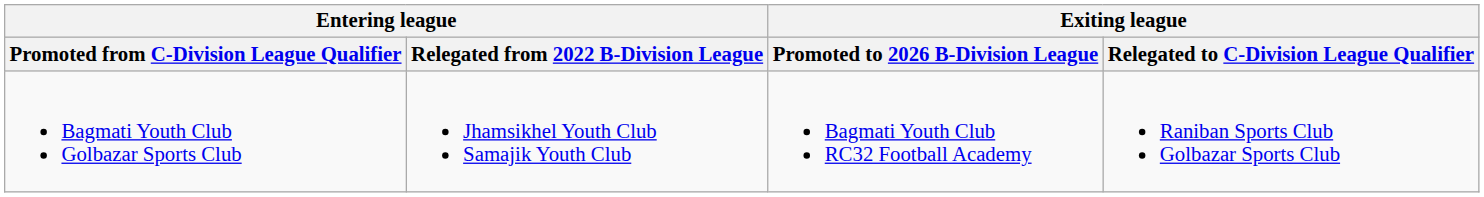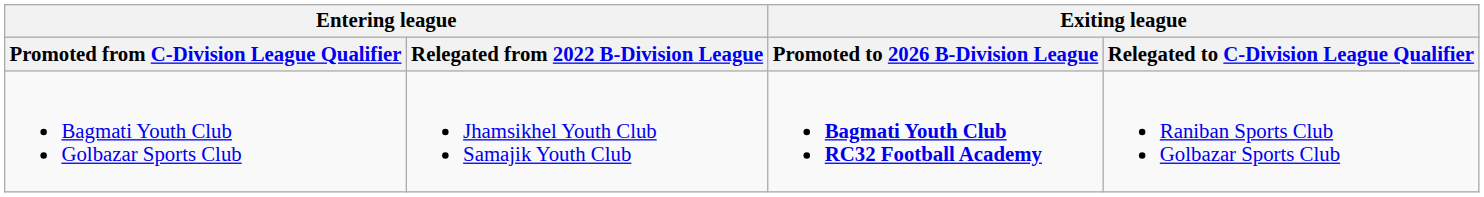Bagmati Youth Club Golbazar Sports Club | Exiting league / Promoted to 2026 B-Division League: normal -> bold
